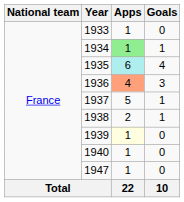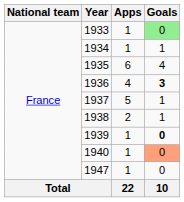1933 | Goals: no background -> lightgreen background
1934 | Apps: lightgreen background -> no background
1935 | Apps: paleturquoise background -> no background
1936 | Apps: lightsalmon background -> no background
1936 | Goals: normal -> bold
1939 | Apps: lightyellow background -> no background
1939 | Goals: normal -> bold
1940 | Goals: no background -> lightsalmon background
